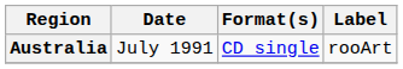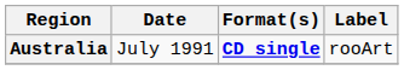Australia | Format(s): normal -> bold
